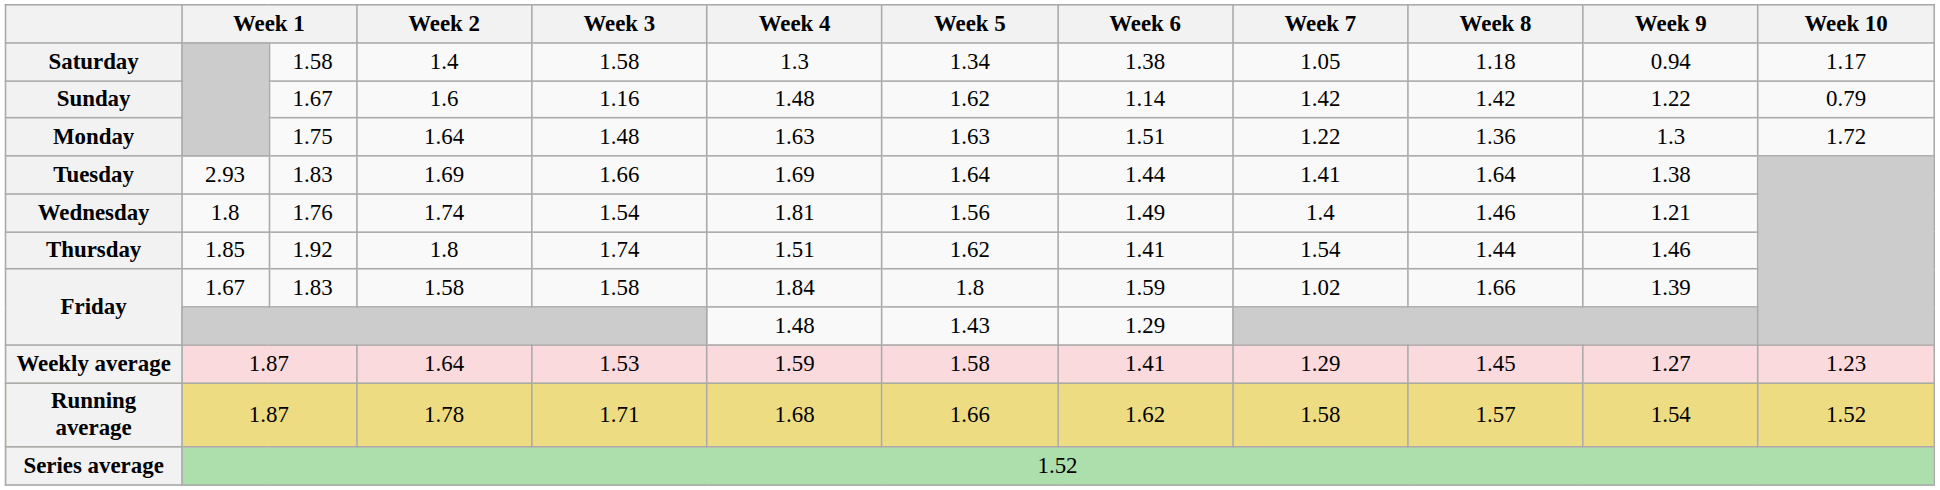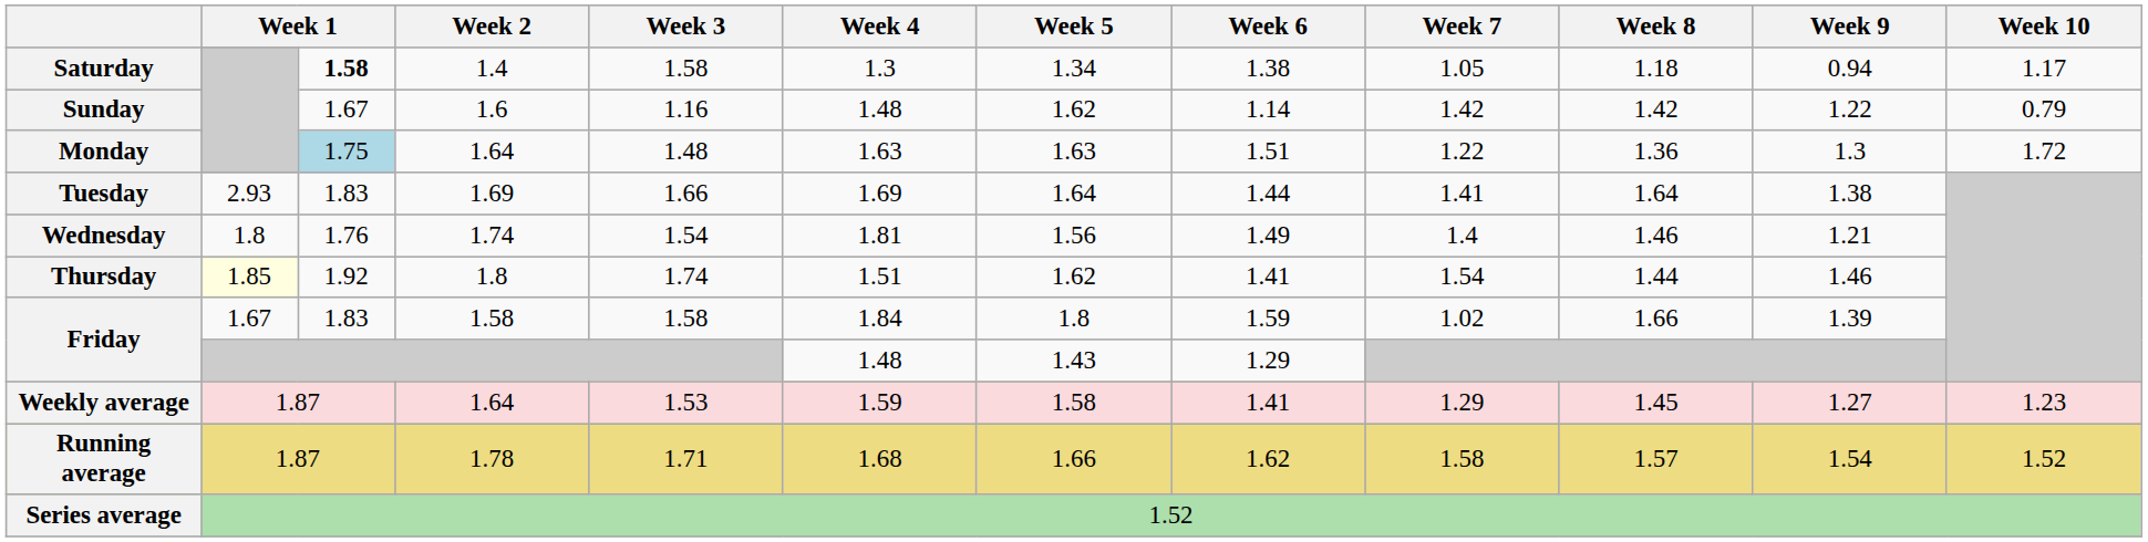Saturday | column 3: normal -> bold
Monday | column 3: no background -> lightblue background
Thursday | column 2: no background -> lightyellow background
